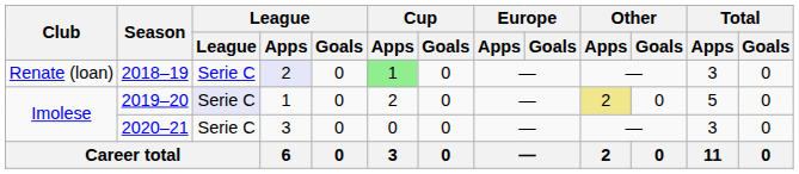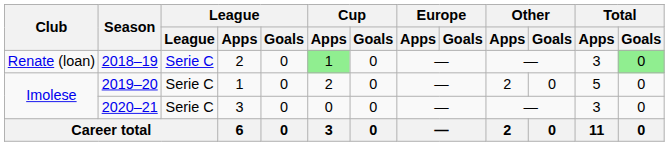2018–19 | League / Apps: lavender background -> no background
2018–19 | Total / Goals: no background -> lightgreen background
2019–20 | League: lavender background -> no background
2019–20 | Other / Apps: khaki background -> no background
